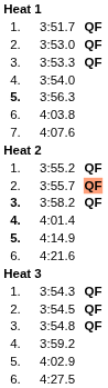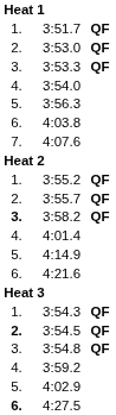3:56.3 | column 1: bold -> normal
3:55.7 | column 3: lightsalmon background -> no background
4:01.4 | column 1: bold -> normal
4:14.9 | column 1: bold -> normal
3:54.5 | column 1: normal -> bold
4:27.5 | column 1: normal -> bold
